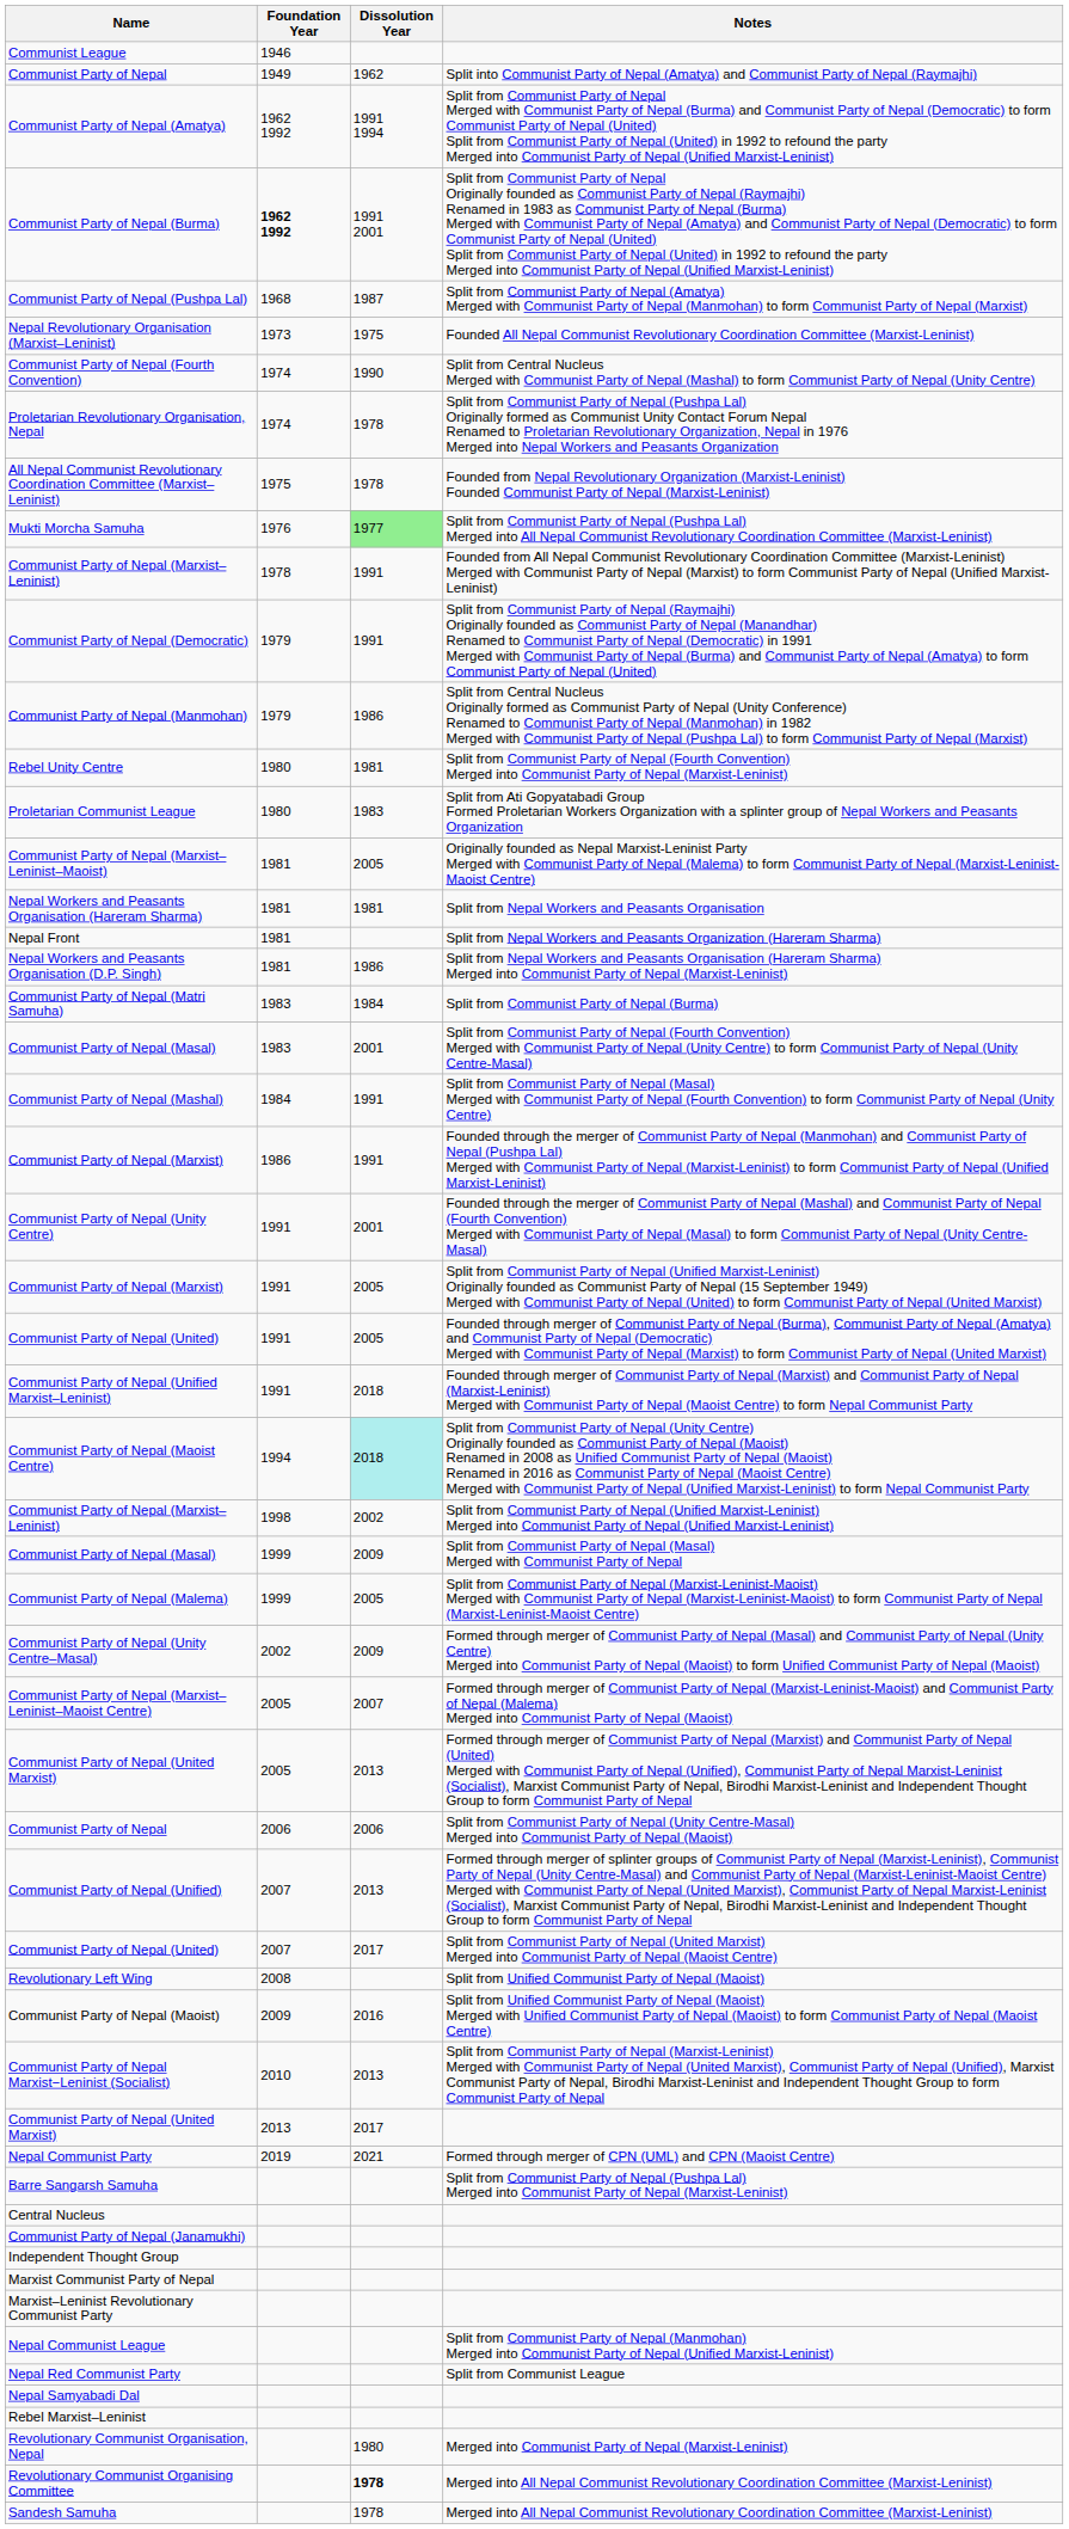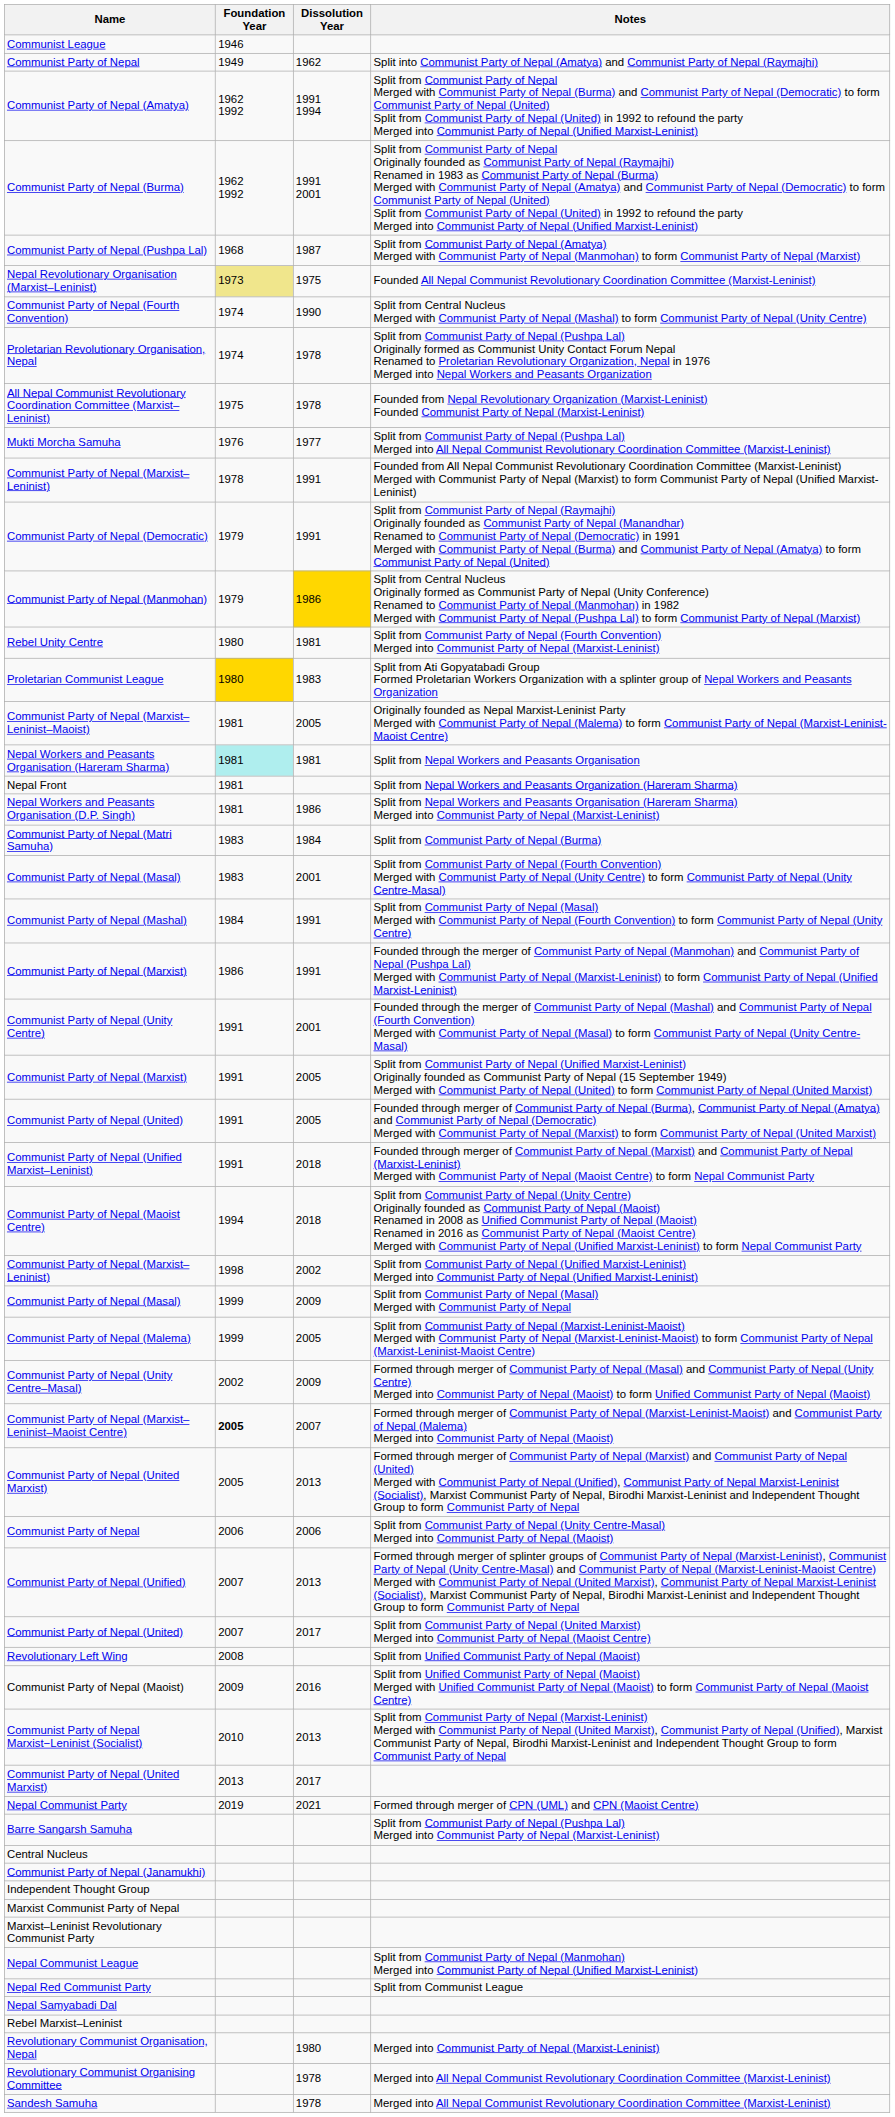Communist Party of Nepal (Burma) | Foundation Year: bold -> normal
Nepal Revolutionary Organisation (Marxist–Leninist) | Foundation Year: no background -> khaki background
Mukti Morcha Samuha | Dissolution Year: lightgreen background -> no background
Communist Party of Nepal (Manmohan) | Dissolution Year: no background -> gold background
Proletarian Communist League | Foundation Year: no background -> gold background
Nepal Workers and Peasants Organisation (Hareram Sharma) | Foundation Year: no background -> paleturquoise background
Communist Party of Nepal (Maoist Centre) | Dissolution Year: paleturquoise background -> no background
Communist Party of Nepal (Marxist–Leninist–Maoist Centre) | Foundation Year: normal -> bold
Revolutionary Communist Organising Committee | Dissolution Year: bold -> normal
